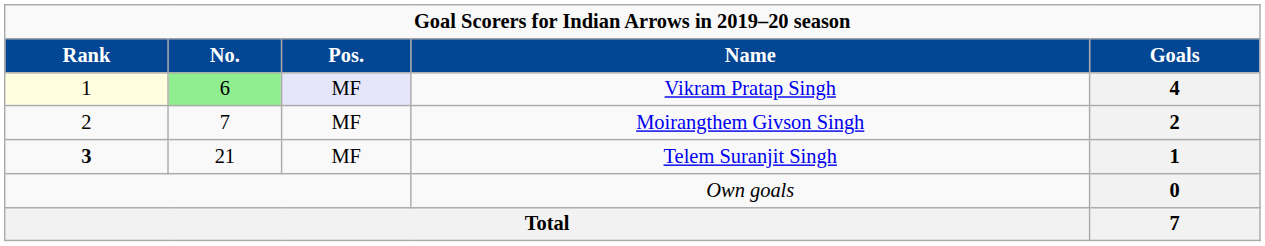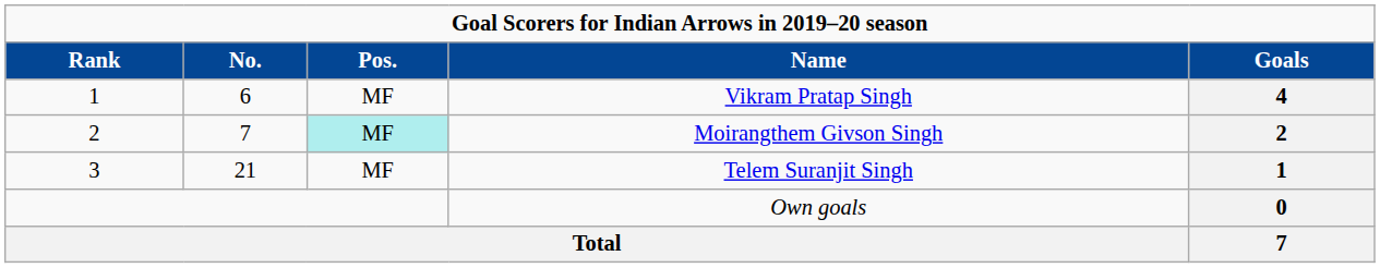Vikram Pratap Singh | Rank: lightyellow background -> no background
Vikram Pratap Singh | No.: lightgreen background -> no background
Vikram Pratap Singh | Pos.: lavender background -> no background
Moirangthem Givson Singh | Pos.: no background -> paleturquoise background
Telem Suranjit Singh | Rank: bold -> normal
